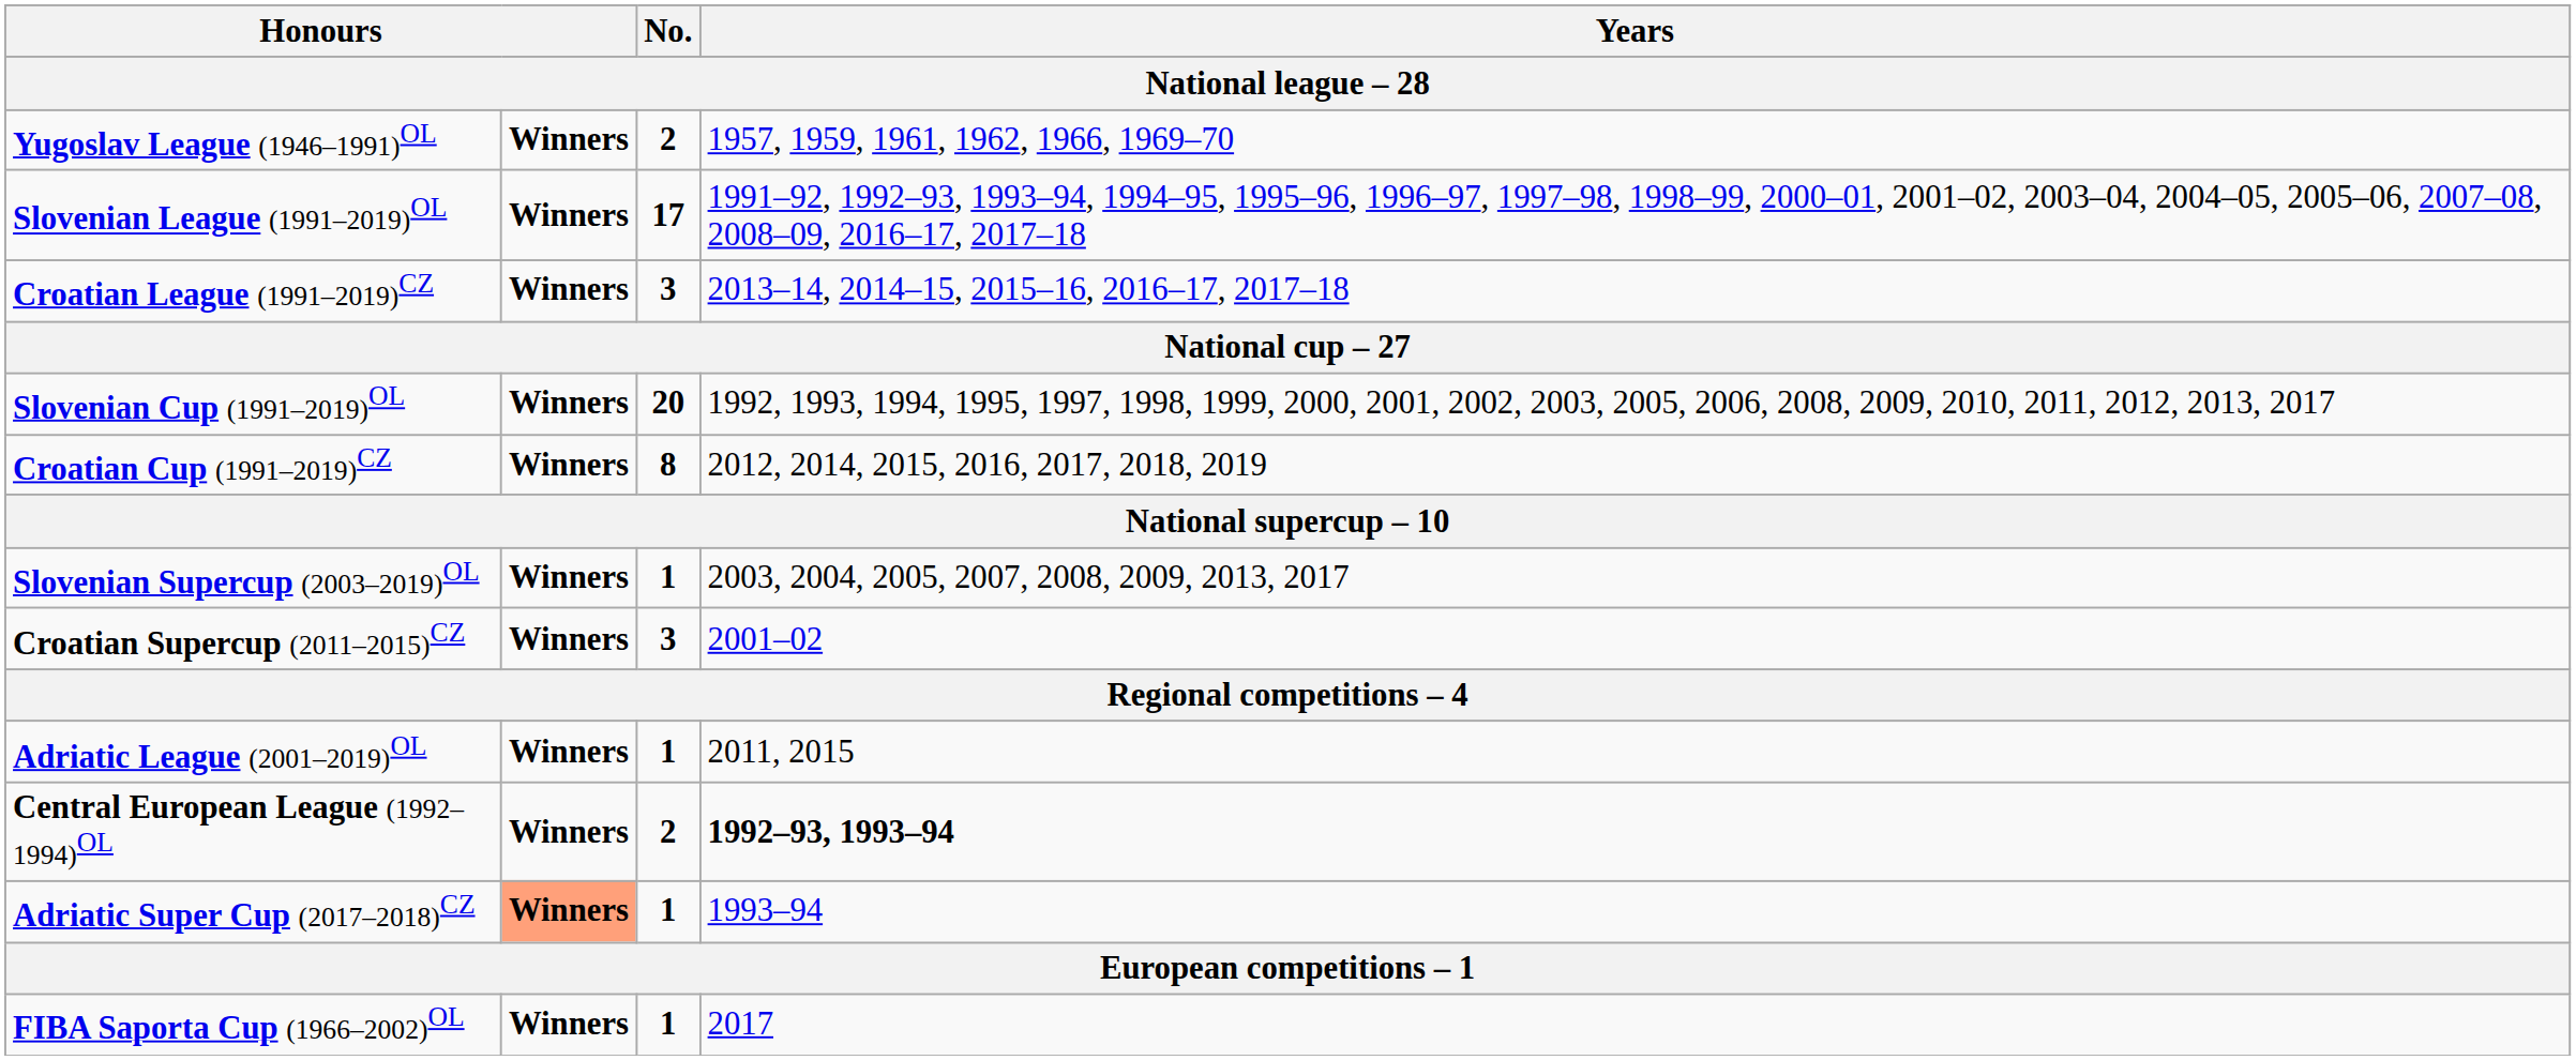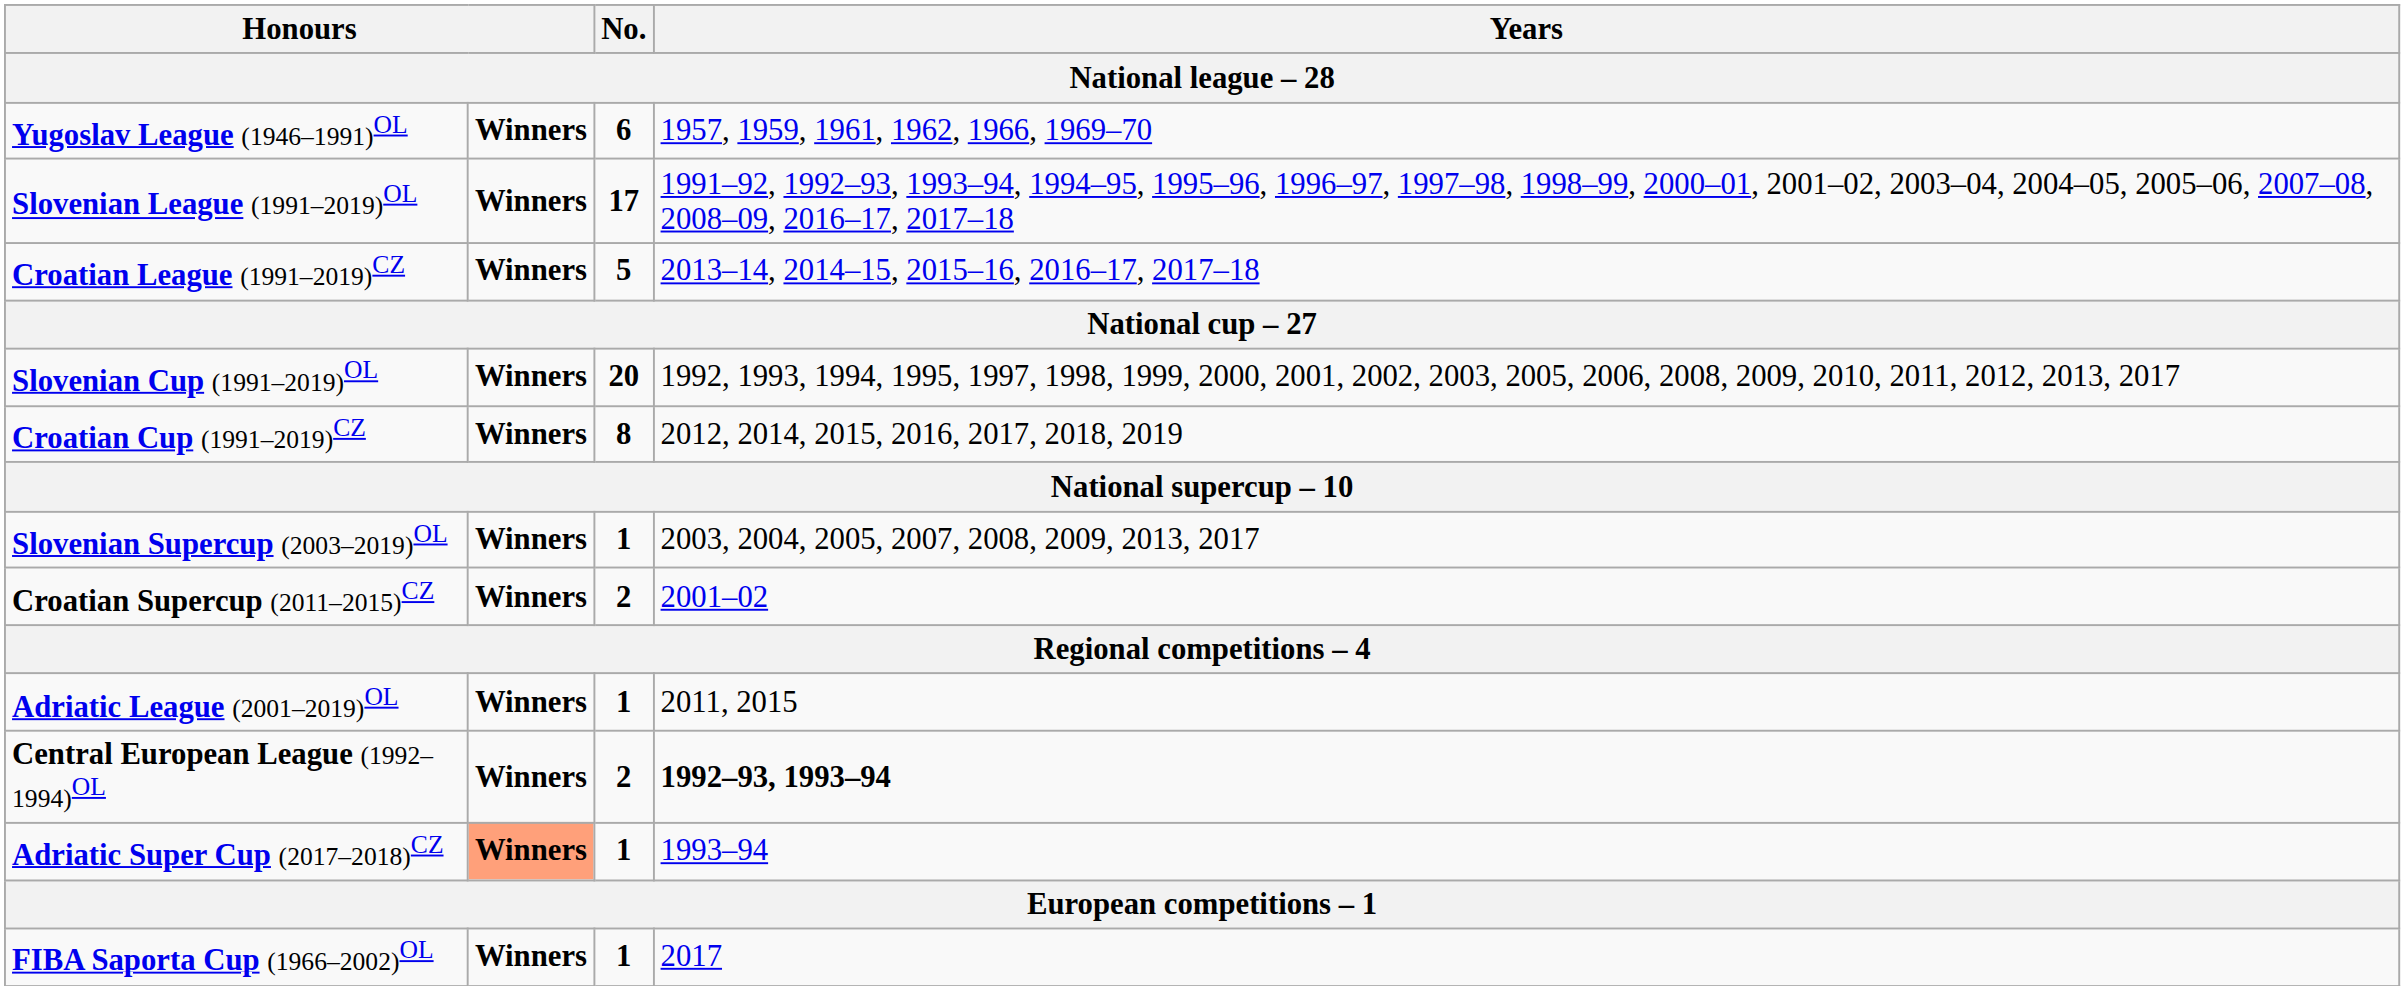Yugoslav League (1946–1991)OL | No.: 2 -> 6
Croatian League (1991–2019)CZ | No.: 3 -> 5
Croatian Supercup (2011–2015)CZ | No.: 3 -> 2
